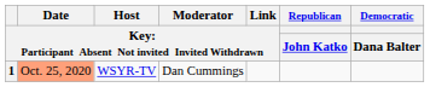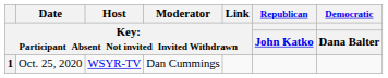1 | column 2: lightsalmon background -> no background
